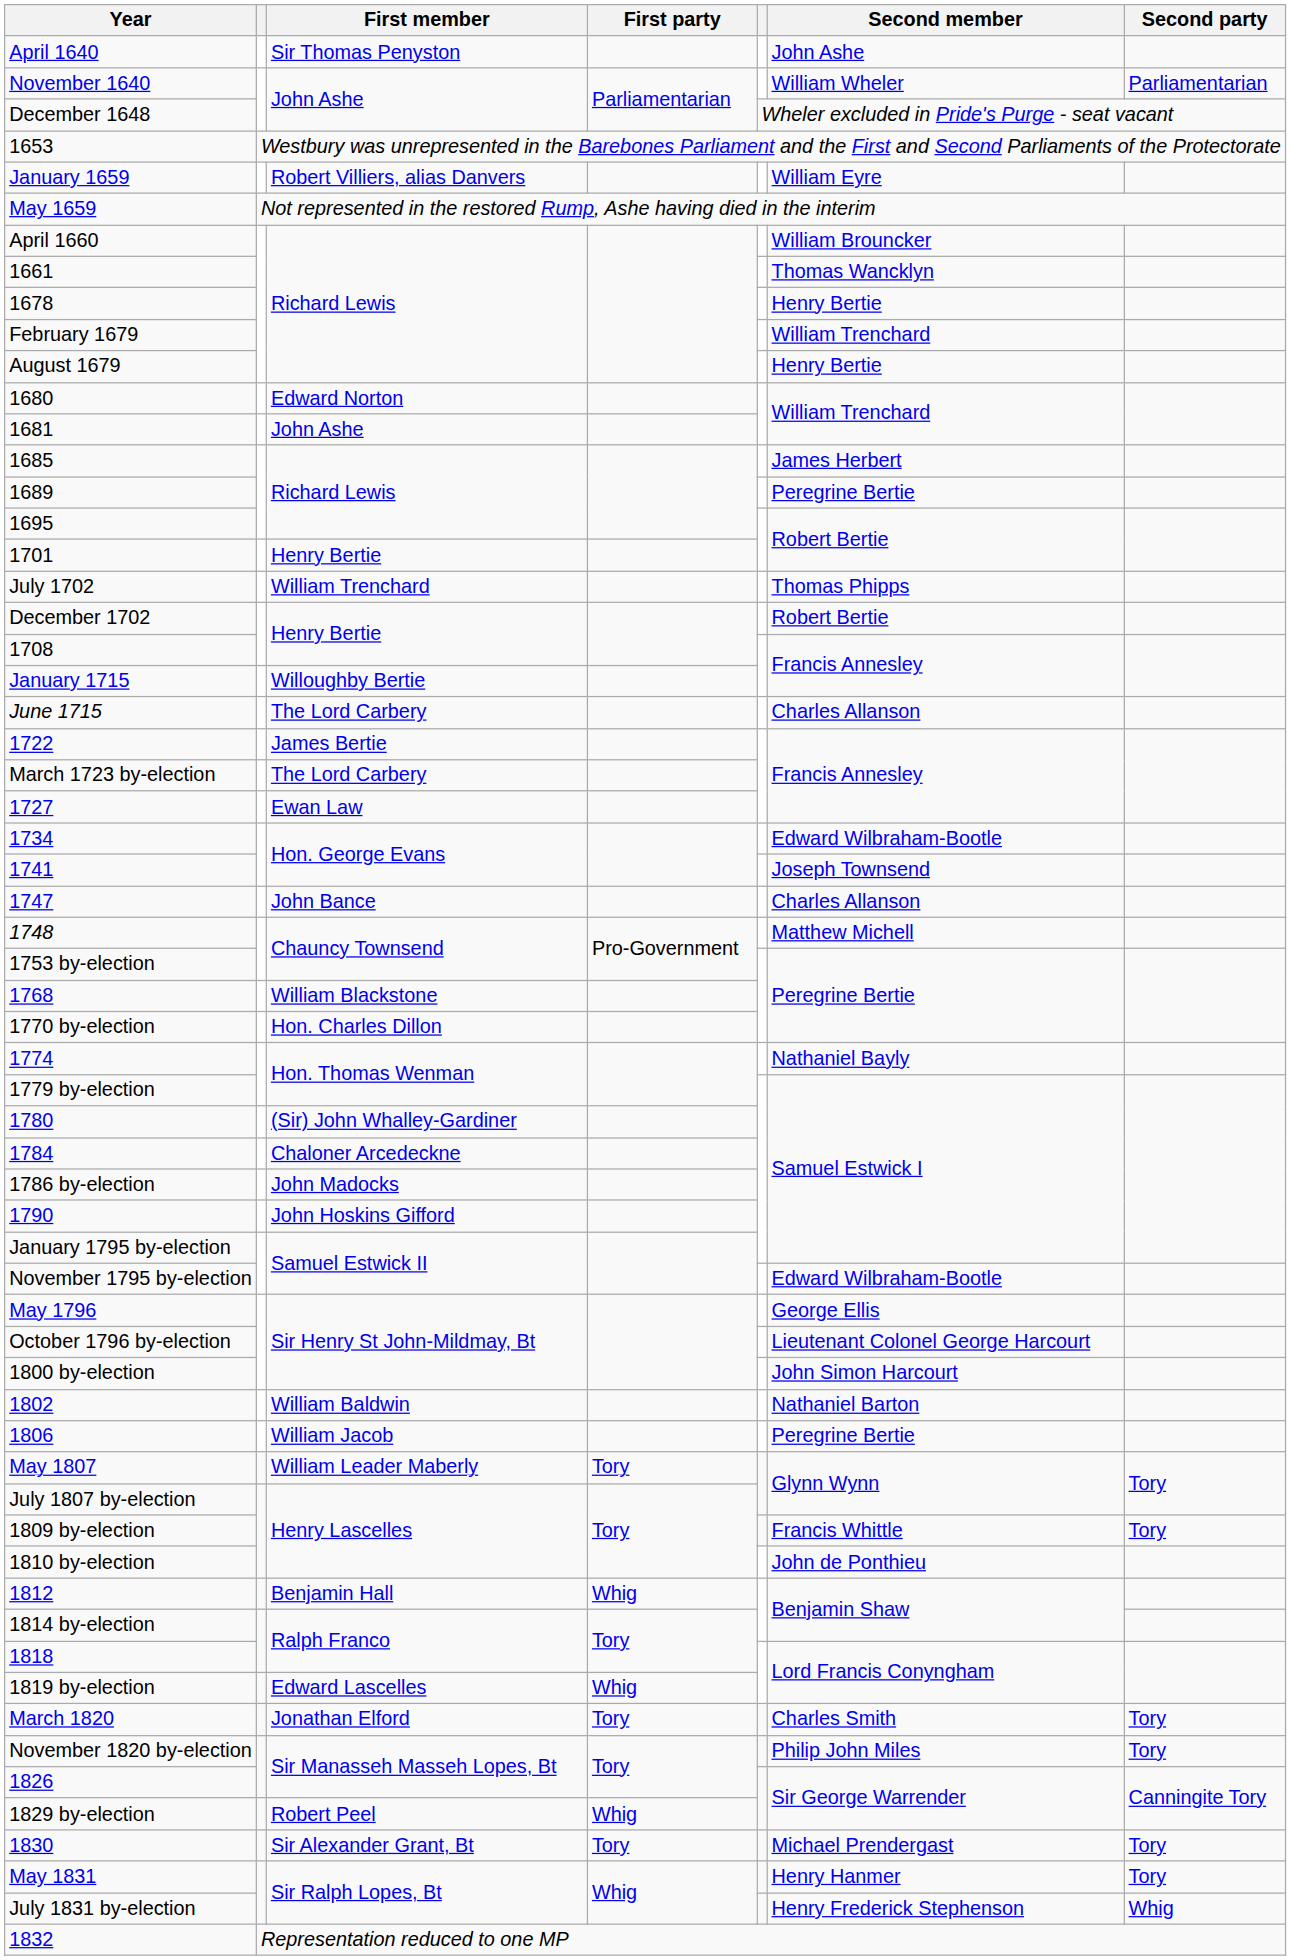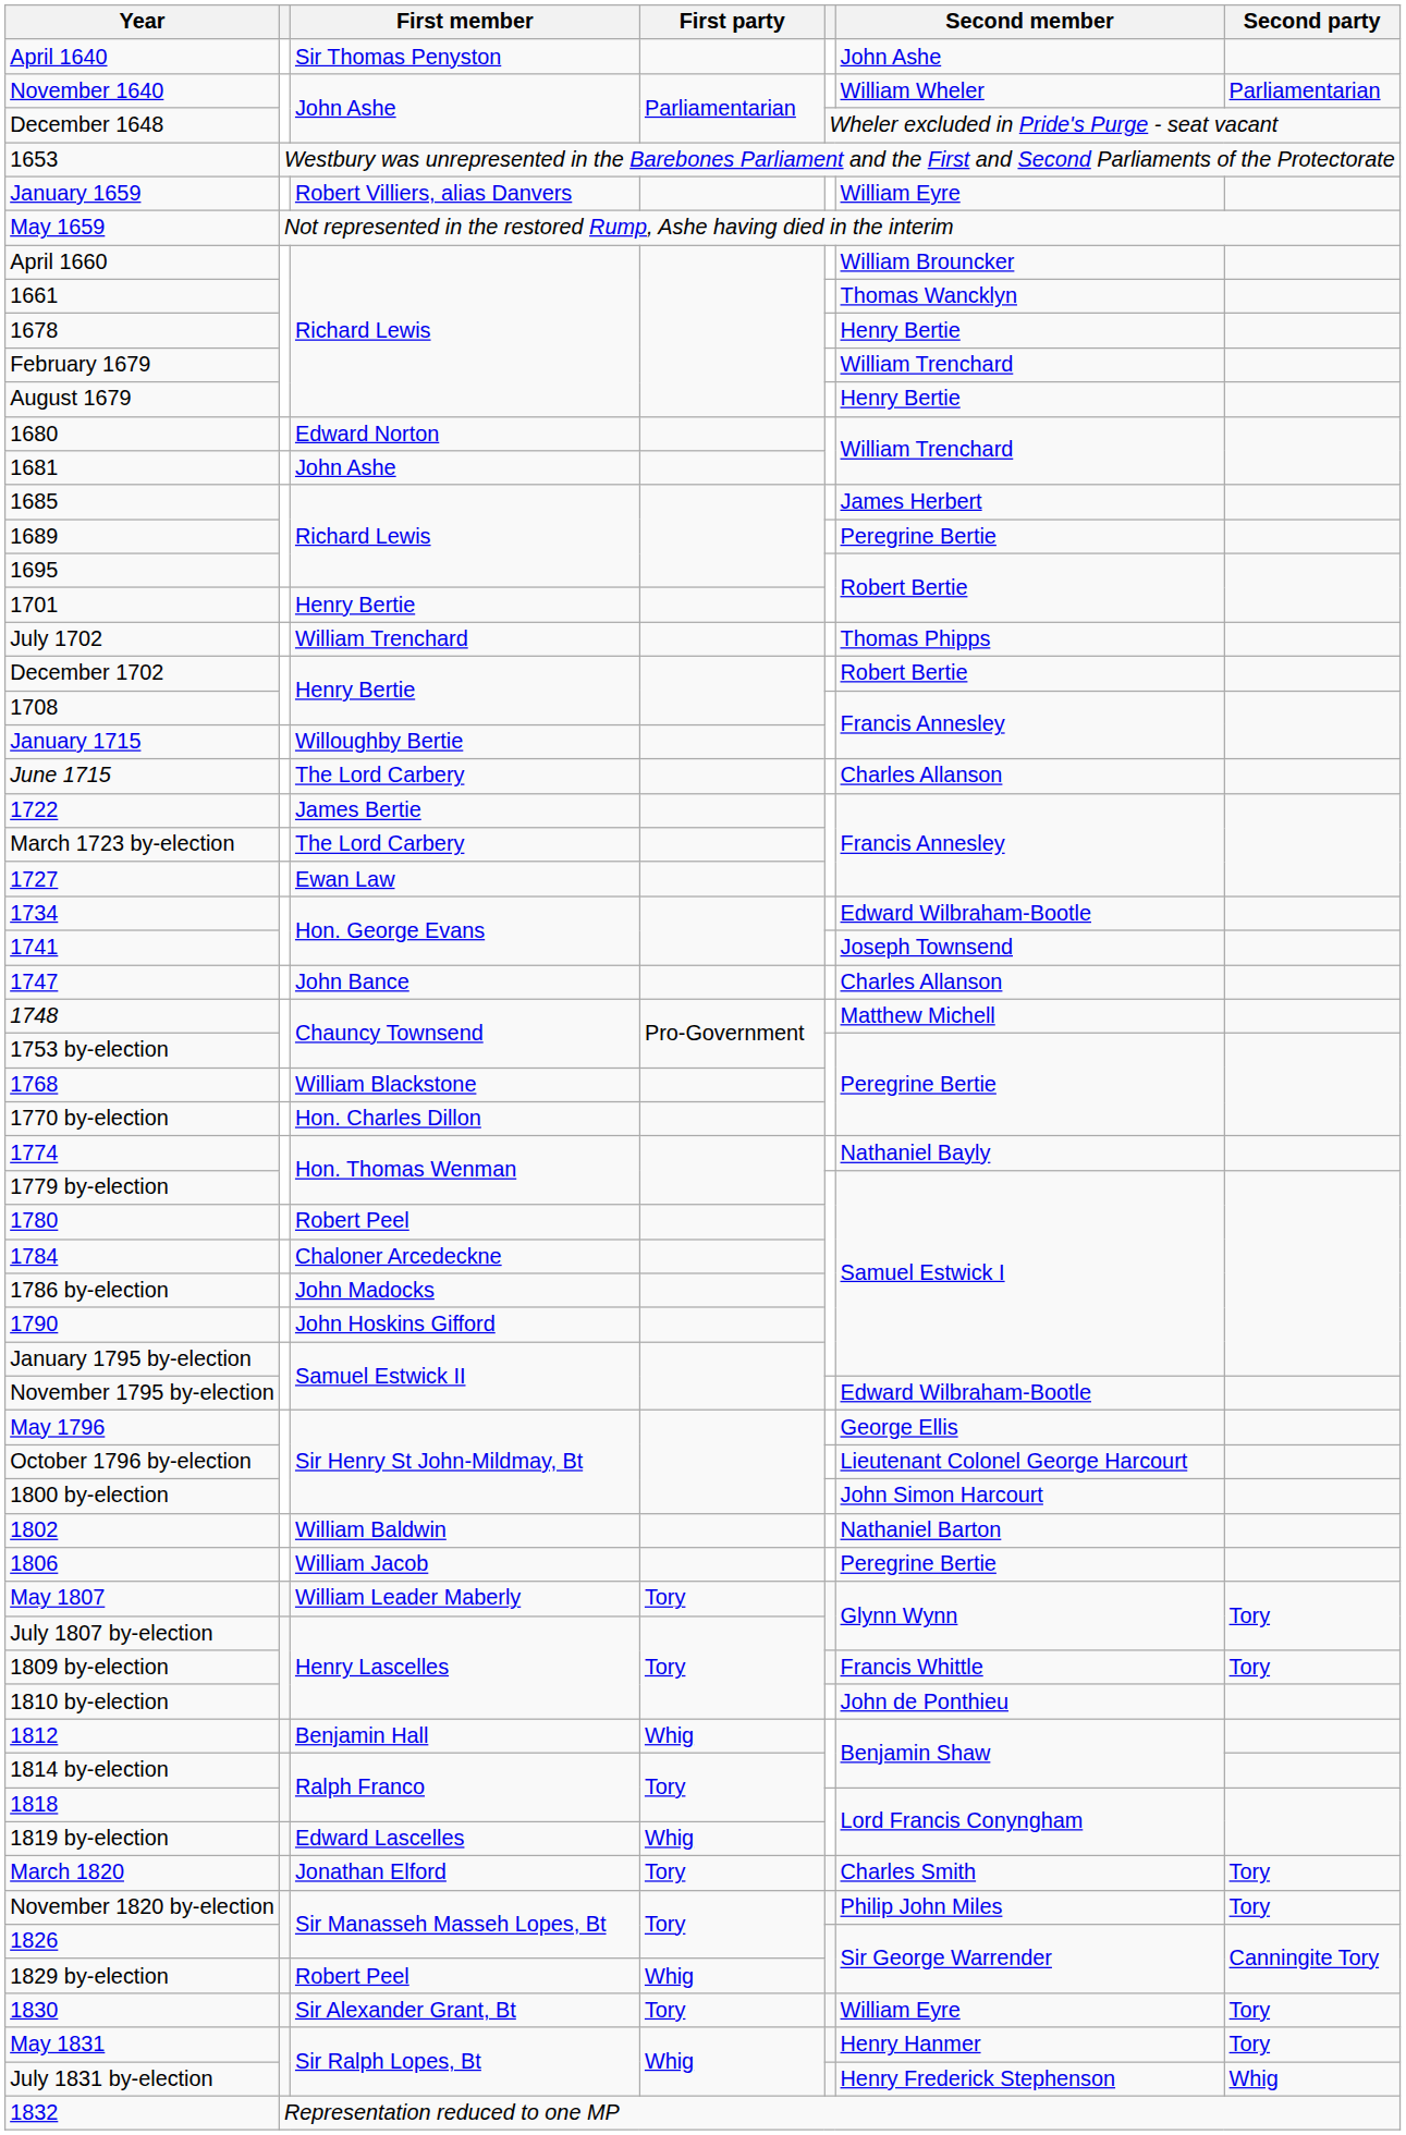1780 | First member: (Sir) John Whalley-Gardiner -> Robert Peel
1830 | Second member: Michael Prendergast -> William Eyre
